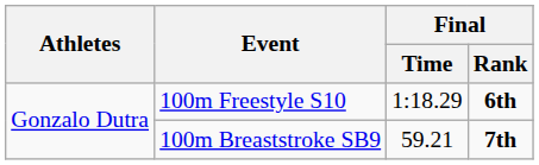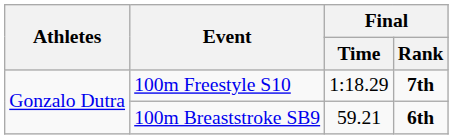100m Freestyle S10 | Final / Rank: 6th -> 7th
100m Breaststroke SB9 | Final / Rank: 7th -> 6th
